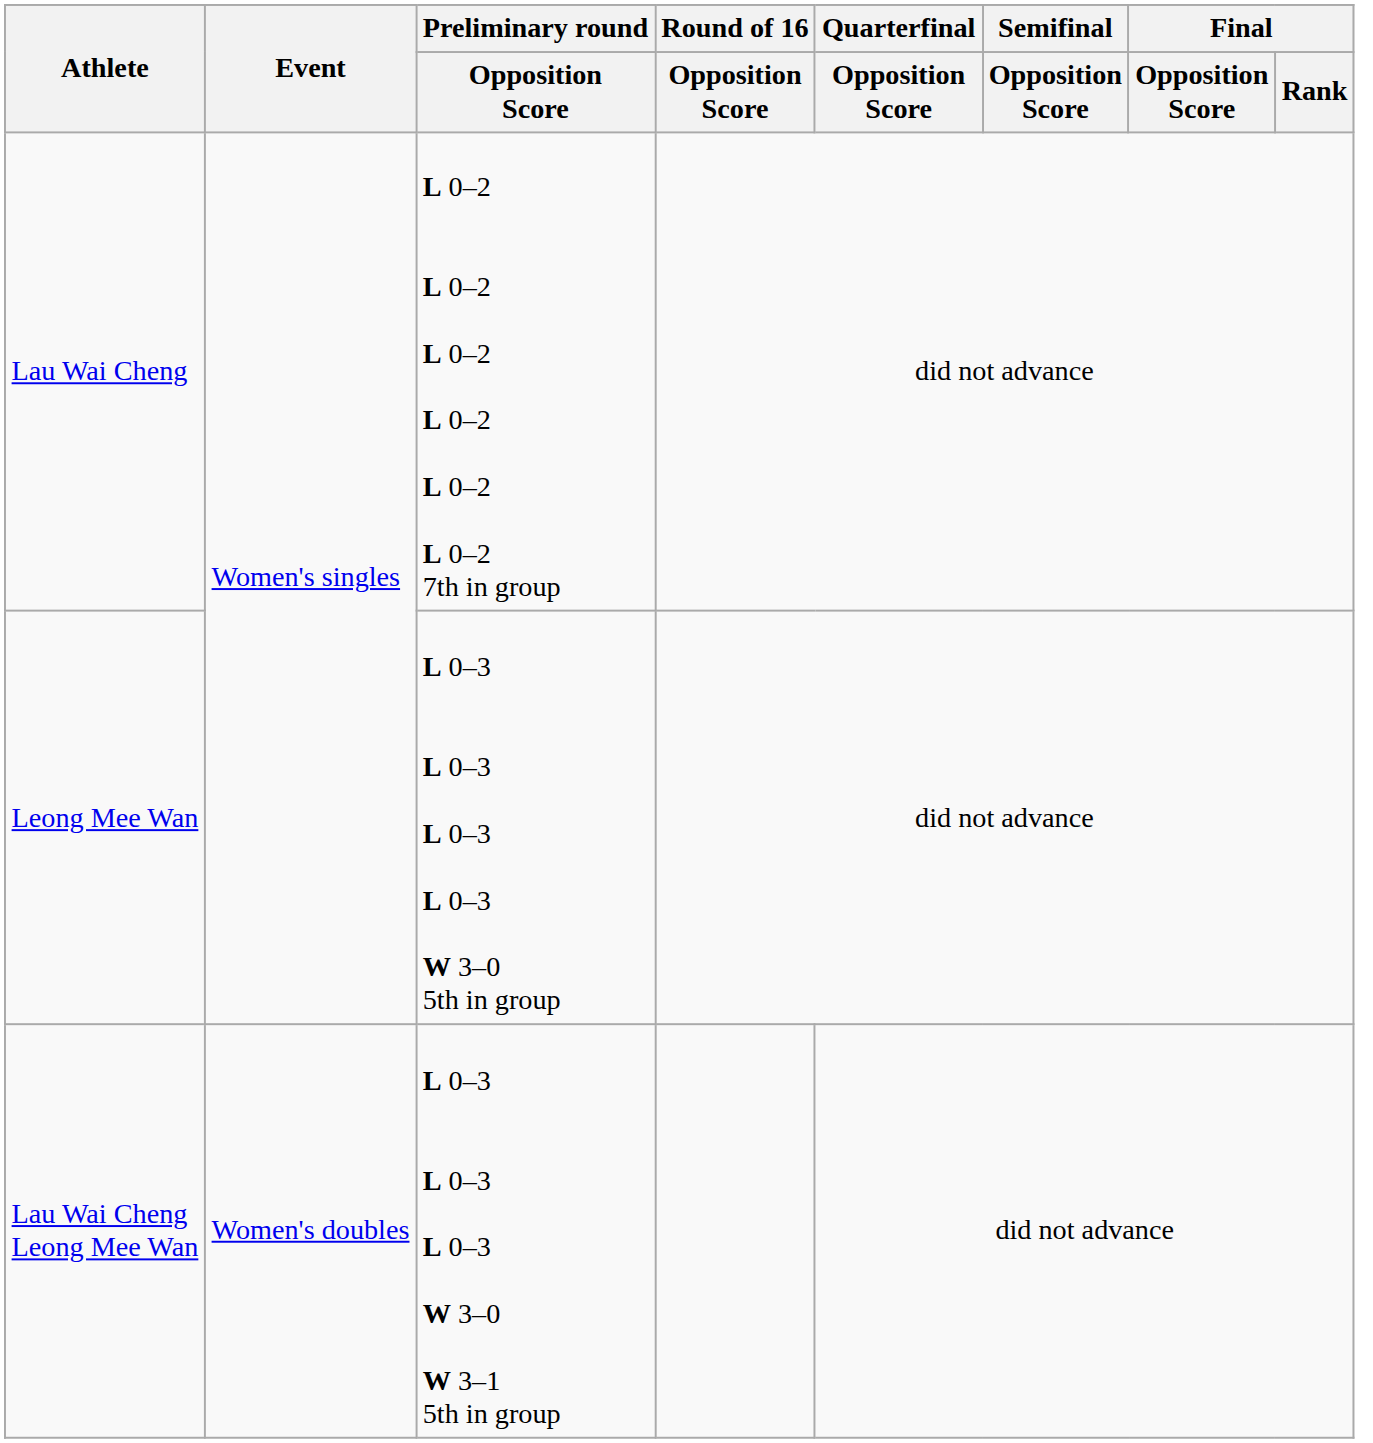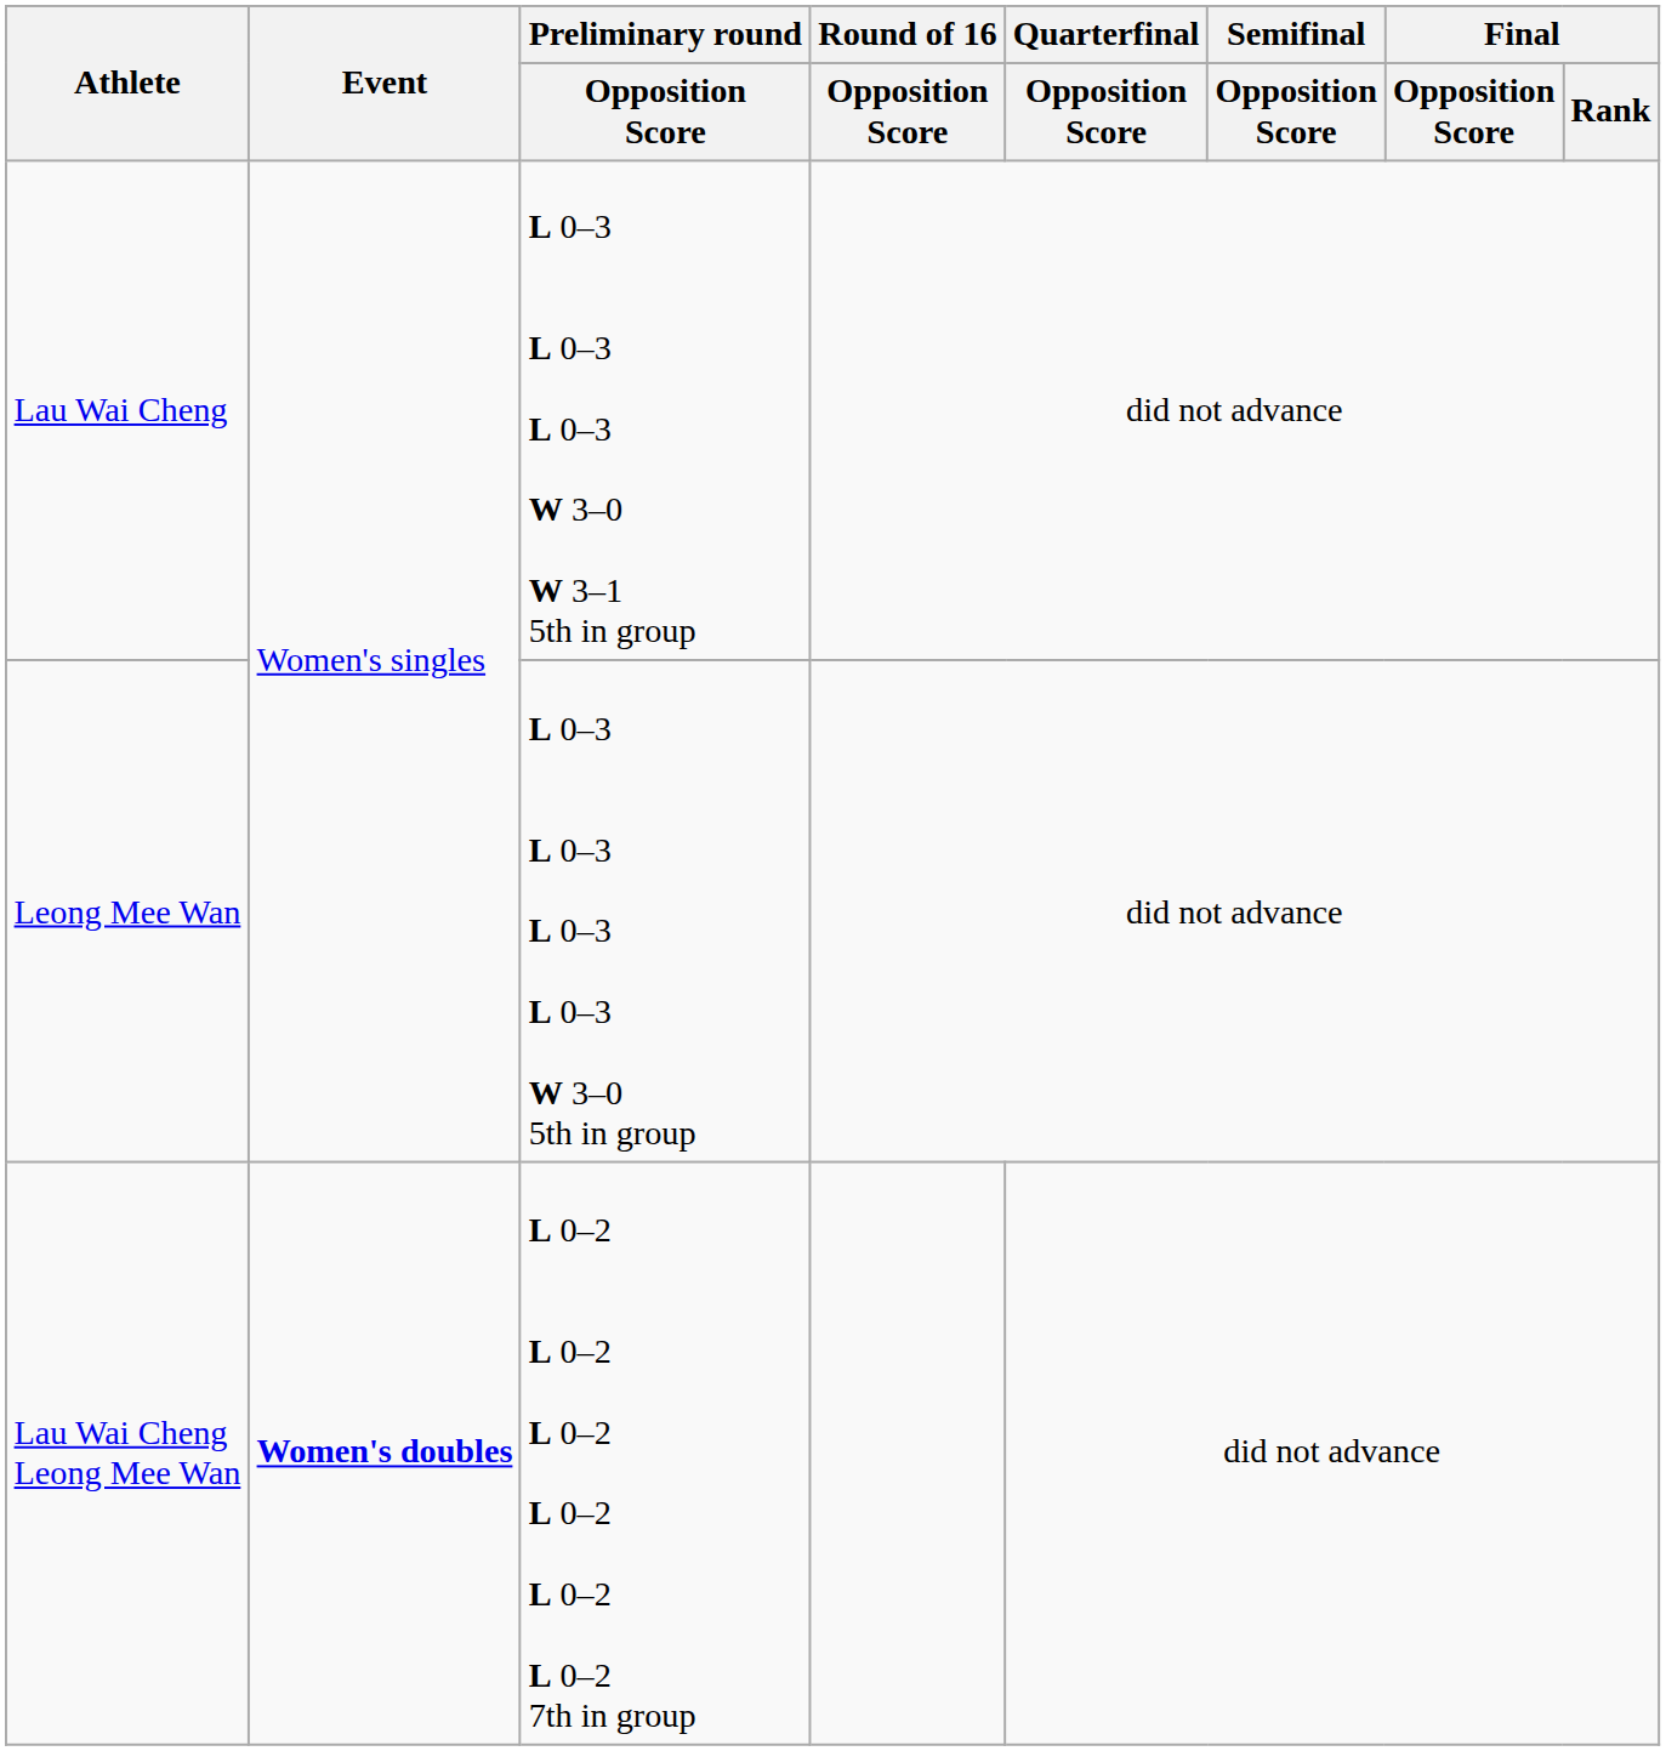Lau Wai Cheng | Preliminary round / Opposition Score: L 0–2 L 0–2 L 0–2 L 0–2 L 0–2 L 0–2 7th in group -> L 0–3 L 0–3 L 0–3 W 3–0 W 3–1 5th in group
Lau Wai Cheng Leong Mee Wan | Event: normal -> bold
Lau Wai Cheng Leong Mee Wan | Preliminary round / Opposition Score: L 0–3 L 0–3 L 0–3 W 3–0 W 3–1 5th in group -> L 0–2 L 0–2 L 0–2 L 0–2 L 0–2 L 0–2 7th in group
